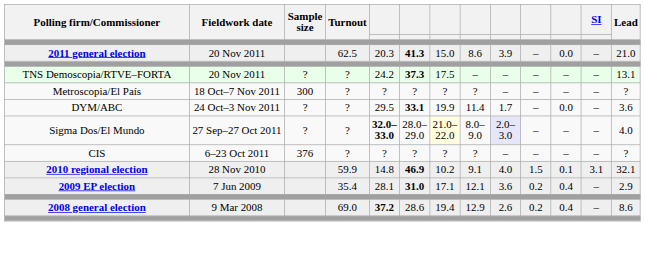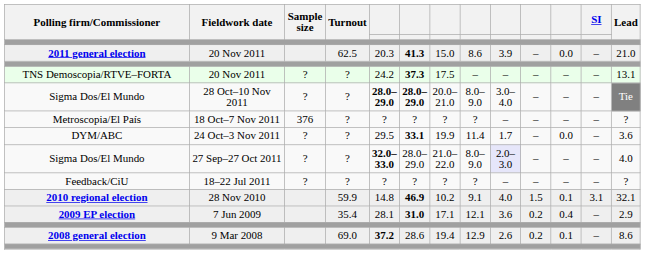+ row: Sigma Dos/El Mundo | 28 Oct–10 Nov 2011 | ? | ? | 28.0– 29.0 | 28.0– 29.0 | 20.0– 21.0 | 8.0– 9.0 | 3.0– 4.0 | – | – | – | Tie
Metroscopia/El País | Sample size: 300 -> 376
Sigma Dos/El Mundo / 27 Sep–27 Oct 2011 | column 7: lightyellow background -> no background
- row: CIS | 6–23 Oct 2011 | 376 | ? | ? | ? | ? | ? | – | – | – | – | ?
+ row: Feedback/CiU | 18–22 Jul 2011 | ? | ? | ? | ? | ? | ? | – | – | – | – | ?
2008 general election | column 11: 0.4 -> 0.1
